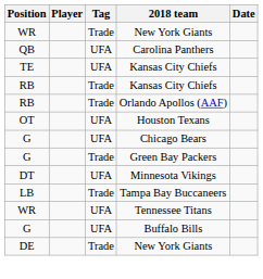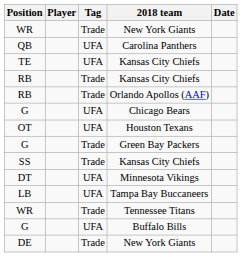rows swapped: Chicago Bears <-> Houston Texans
+ row: SS | Trade | Kansas City Chiefs
Tampa Bay Buccaneers | Tag: Trade -> UFA
Tennessee Titans | Tag: UFA -> Trade
